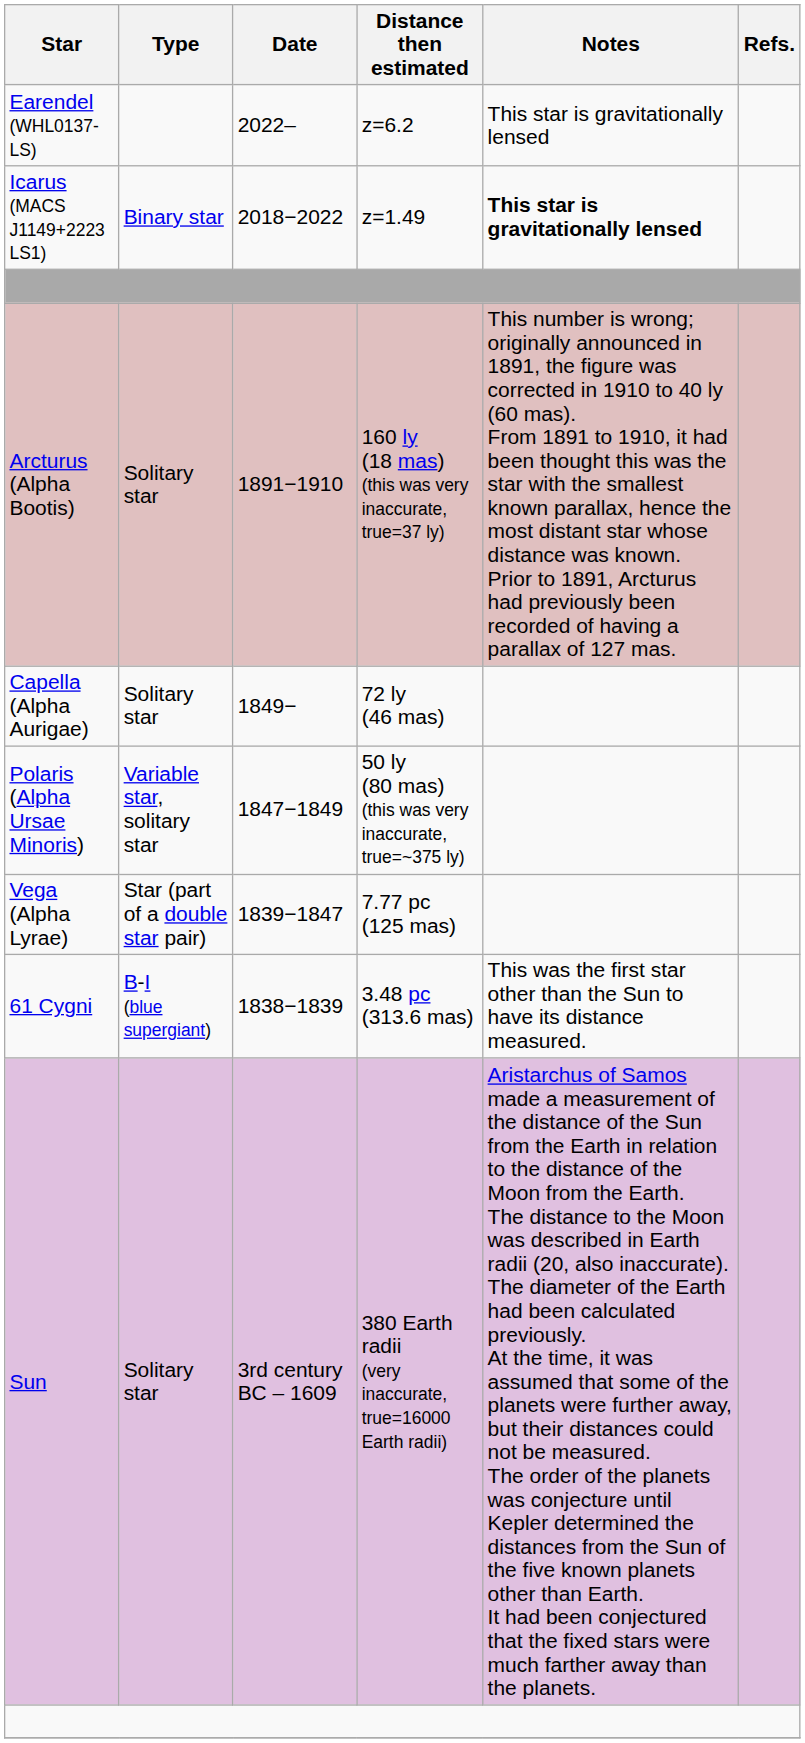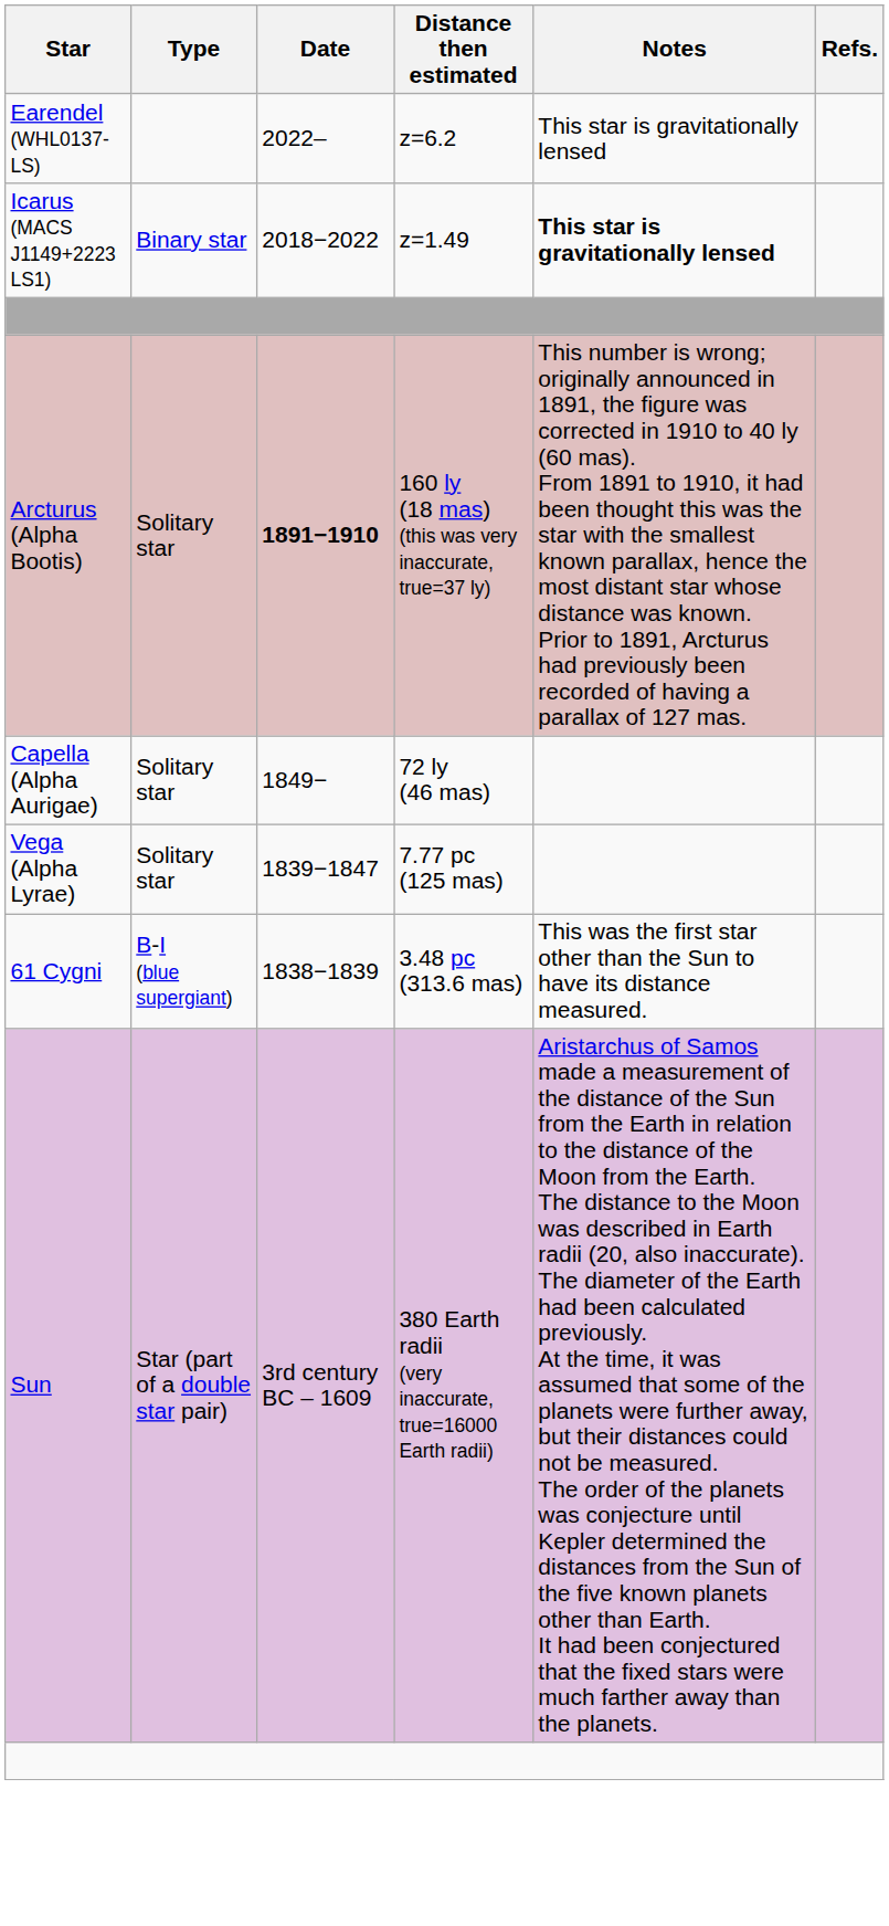Arcturus (Alpha Bootis) | Date: normal -> bold
- row: Polaris (Alpha Ursae Minoris) | Variable star, solitary star | 1847−1849 | 50 ly (80 mas) (this was very inaccurate, true=~375 ly)
Vega (Alpha Lyrae) | Type: Star (part of a double star pair) -> Solitary star
Sun | Type: Solitary star -> Star (part of a double star pair)
